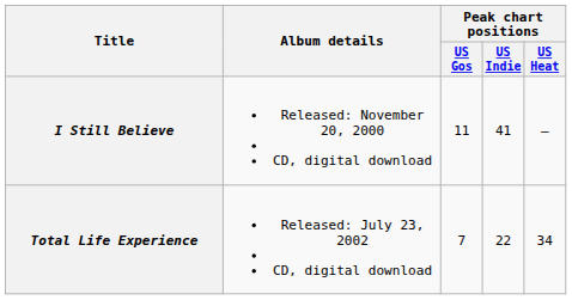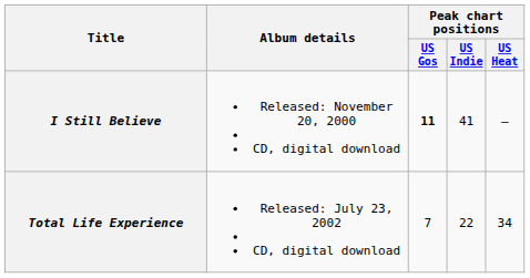I Still Believe | Peak chart positions / US Gos: normal -> bold
